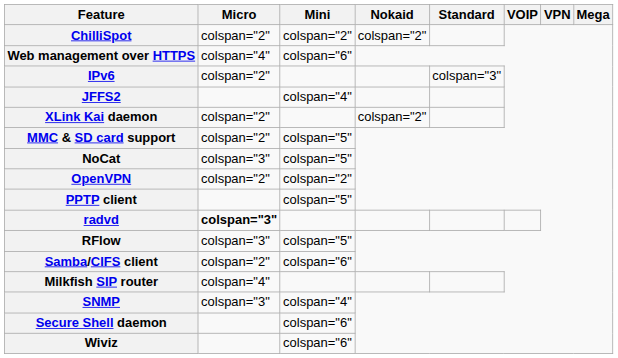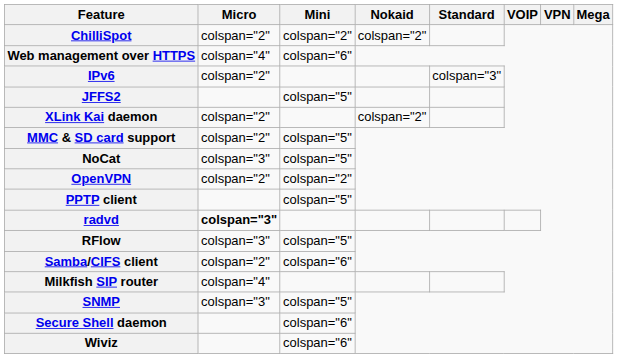JFFS2 | Mini: colspan="4" -> colspan="5"
SNMP | Mini: colspan="4" -> colspan="5"
